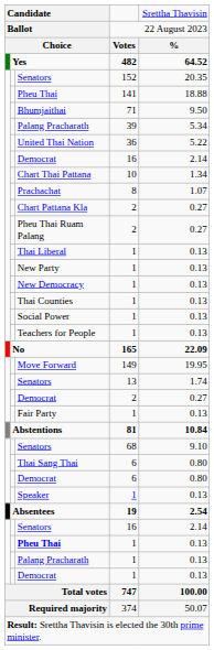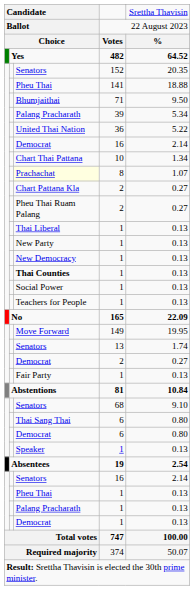Prachachat | column 3: no background -> lightyellow background
Thai Counties | column 3: normal -> bold
Pheu Thai / 1 | column 3: bold -> normal
